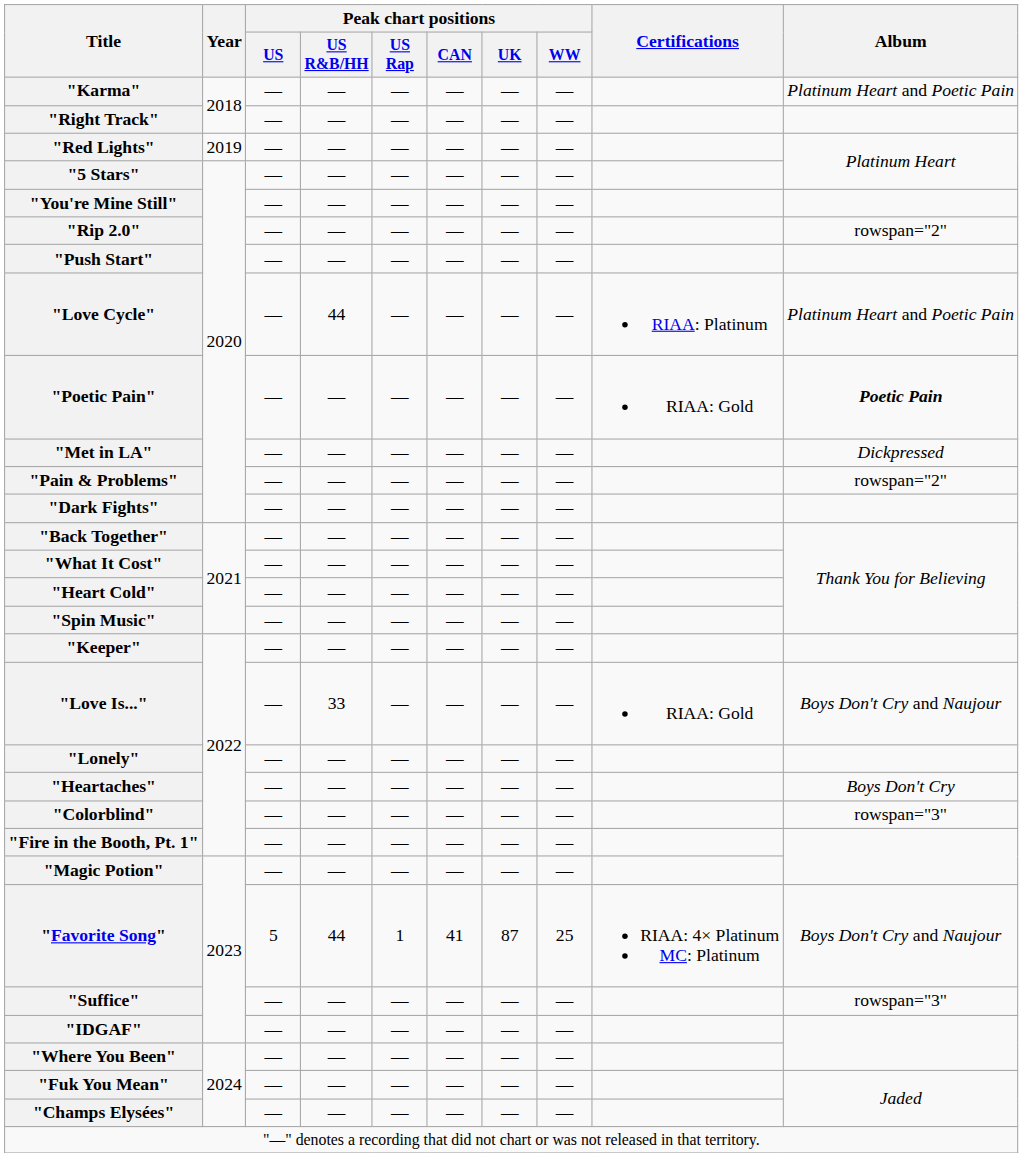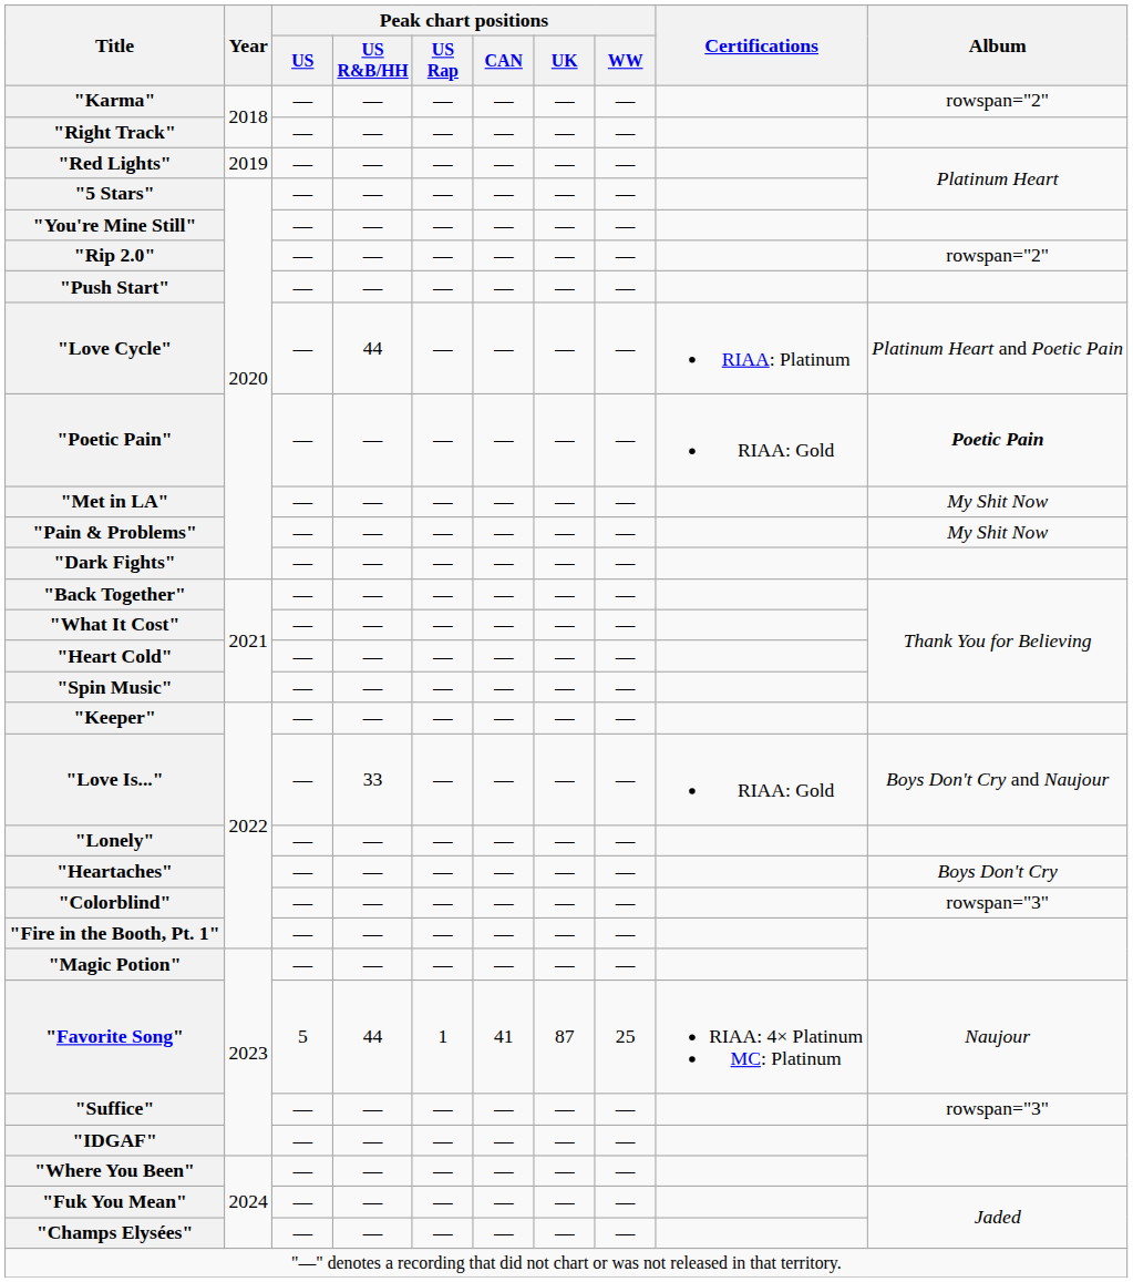"Karma" | Album: Platinum Heart and Poetic Pain -> rowspan="2"
"Met in LA" | Album: Dickpressed -> My Shit Now
"Pain & Problems" | Album: rowspan="2" -> My Shit Now
"Favorite Song" | Album: Boys Don't Cry and Naujour -> Naujour
